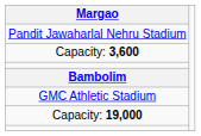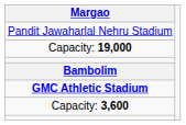row 3 | Margao: Capacity: 3,600 -> Capacity: 19,000
row 6 | Margao: normal -> bold
row 7 | Margao: Capacity: 19,000 -> Capacity: 3,600
